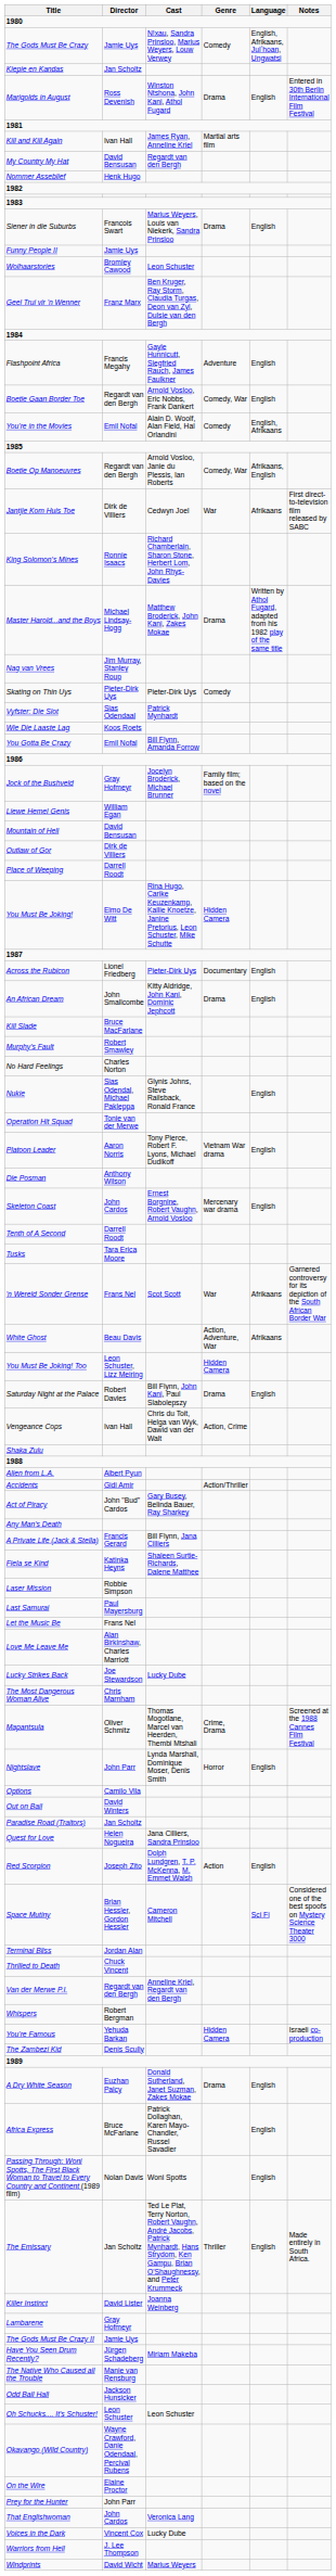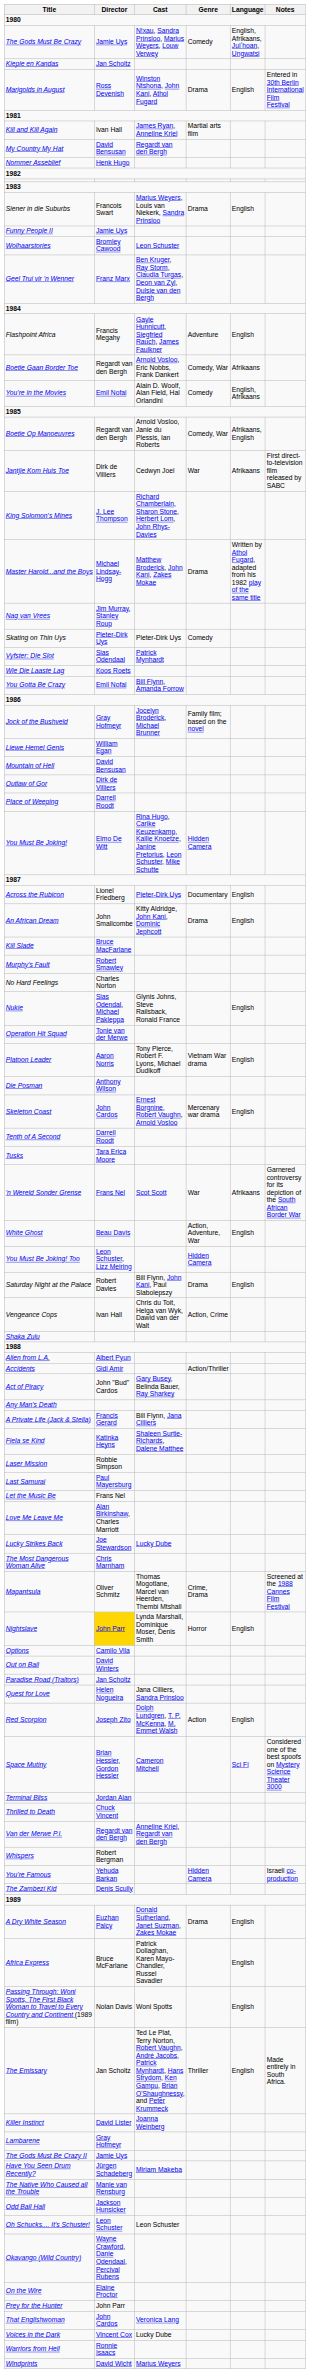Boetie Gaan Border Toe | Language: English -> Afrikaans
King Solomon's Mines | Director: Ronnie Isaacs -> J. Lee Thompson
White Ghost | Language: Afrikaans -> English
Nightslave | Director: no background -> gold background
Warriors from Hell | Director: J. Lee Thompson -> Ronnie Isaacs
